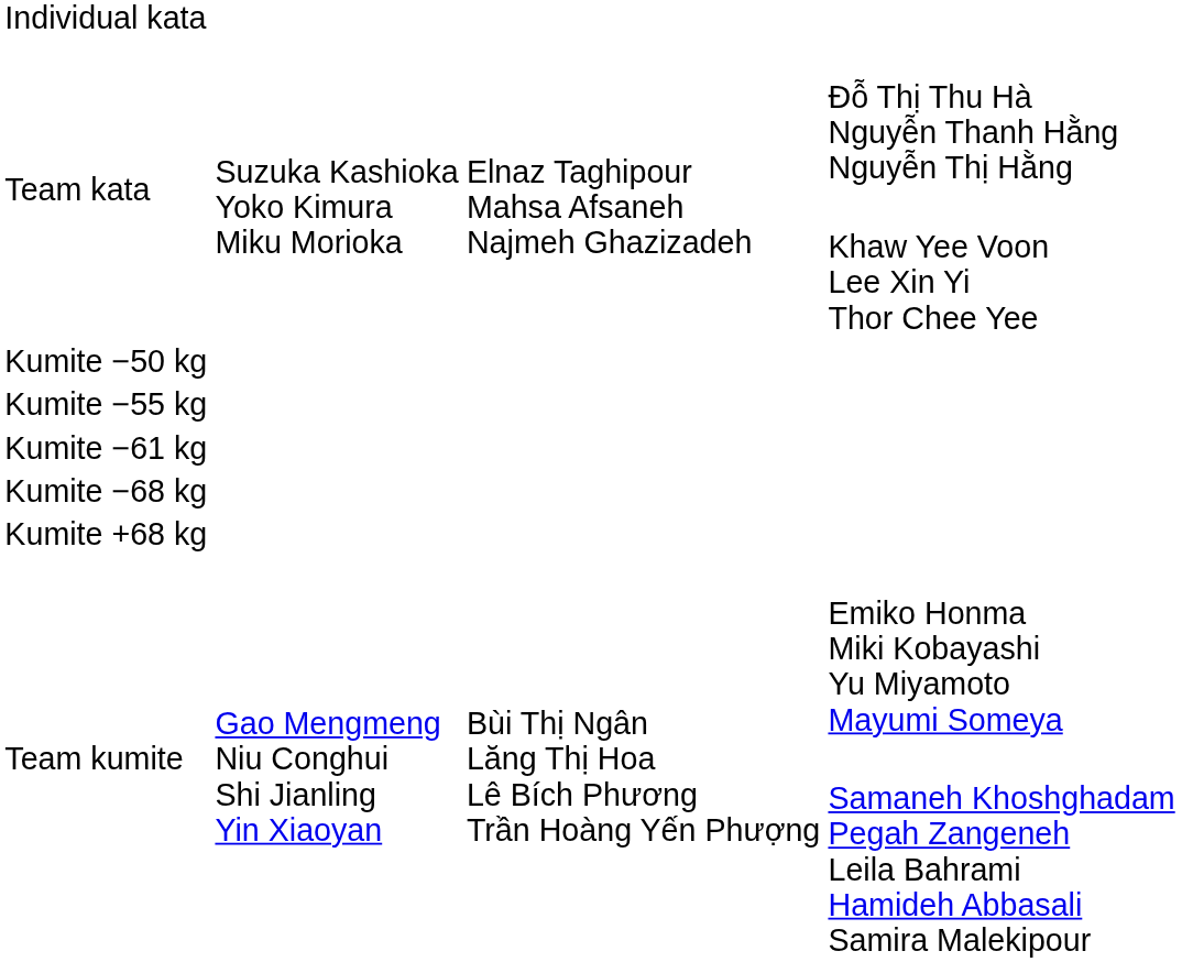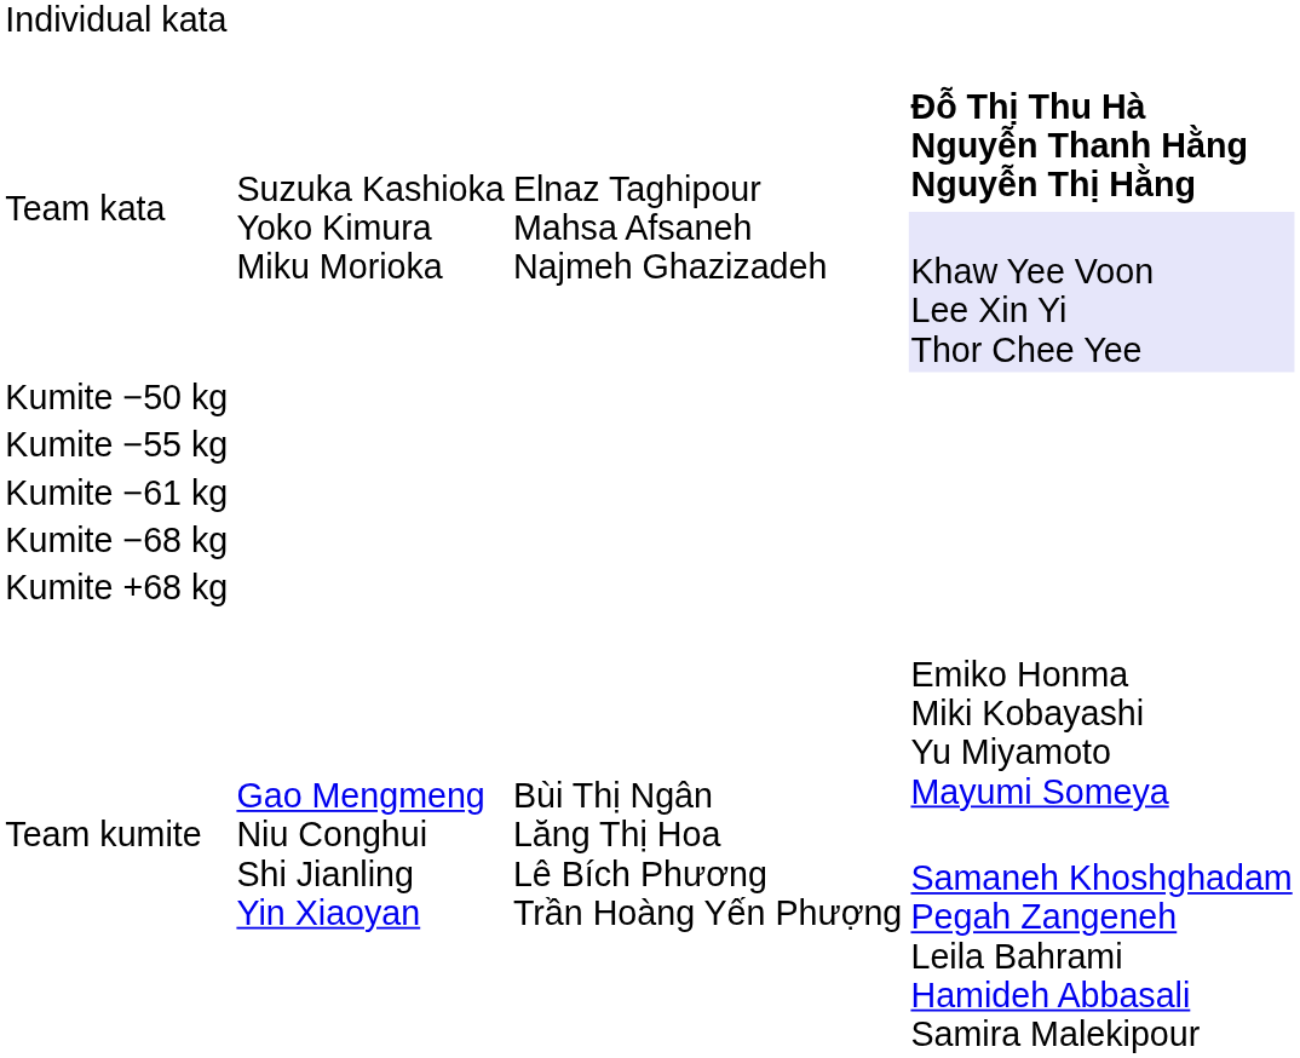Team kata / Đỗ Thị Thu Hà Nguyễn Thanh Hằng Nguyễn Thị Hằng | column 4: normal -> bold
Team kata / Khaw Yee Voon Lee Xin Yi Thor Chee Yee | column 4: no background -> lavender background
